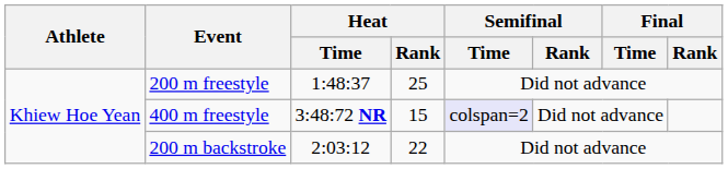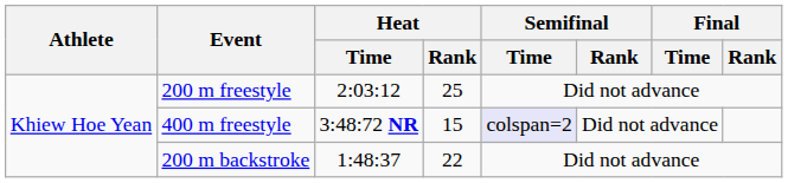200 m freestyle | Heat / Time: 1:48:37 -> 2:03:12
200 m backstroke | Heat / Time: 2:03:12 -> 1:48:37
